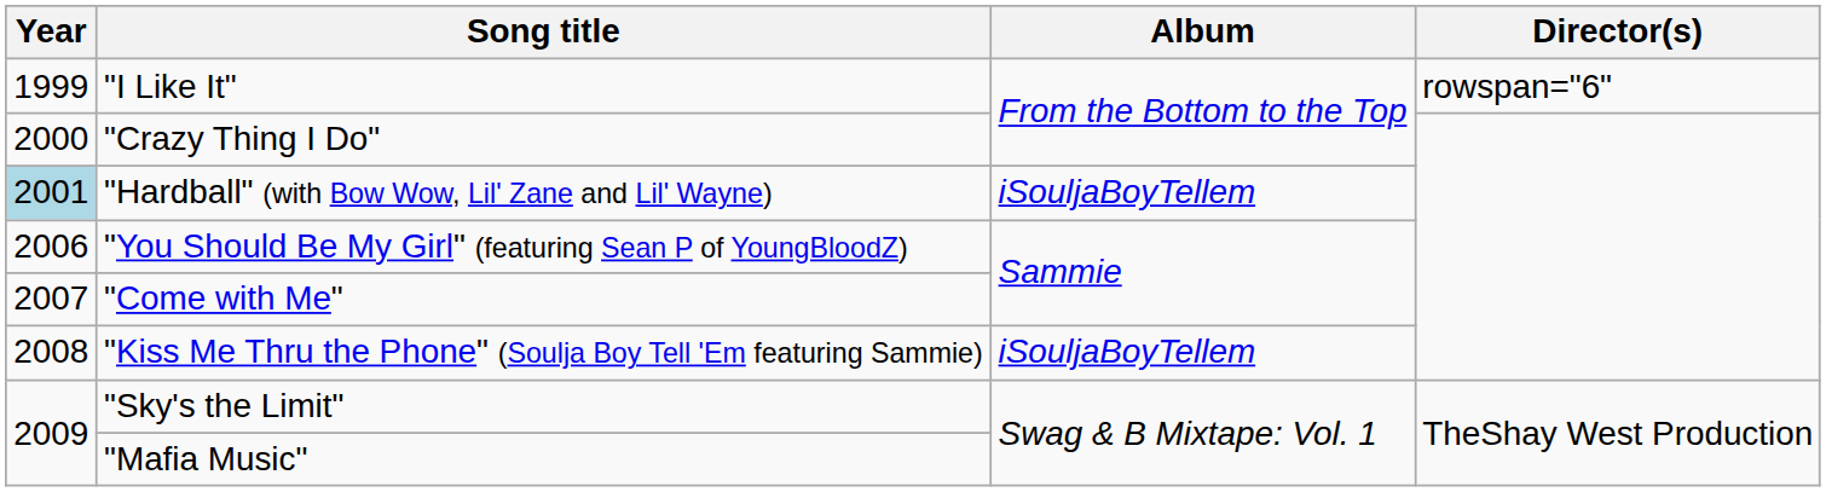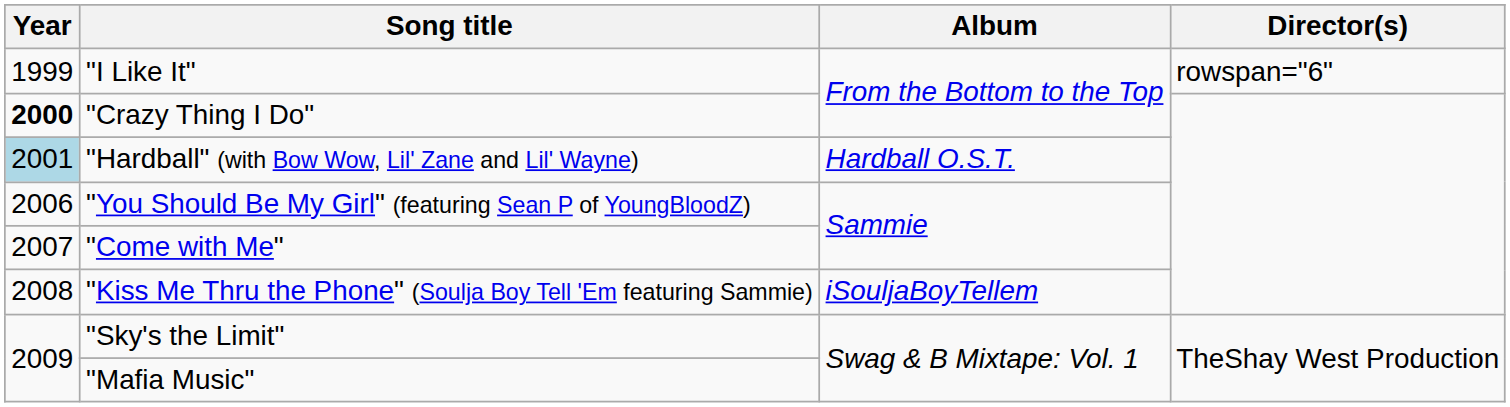"Crazy Thing I Do" | Year: normal -> bold
"Hardball" (with Bow Wow, Lil' Zane and Lil' Wayne) | Album: iSouljaBoyTellem -> Hardball O.S.T.
